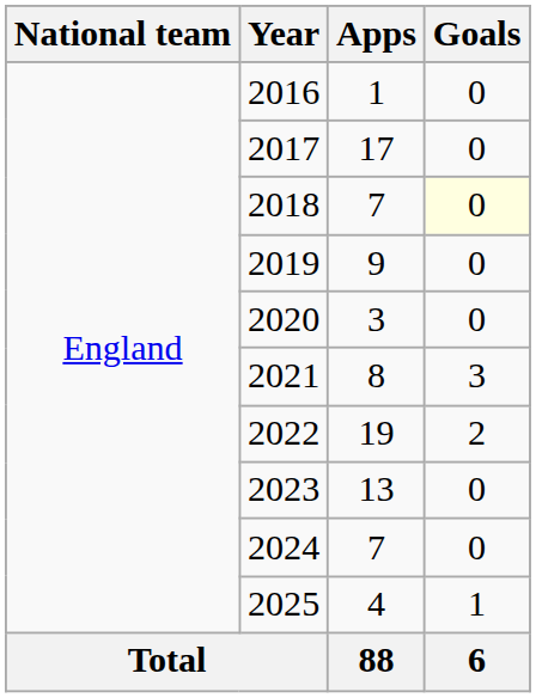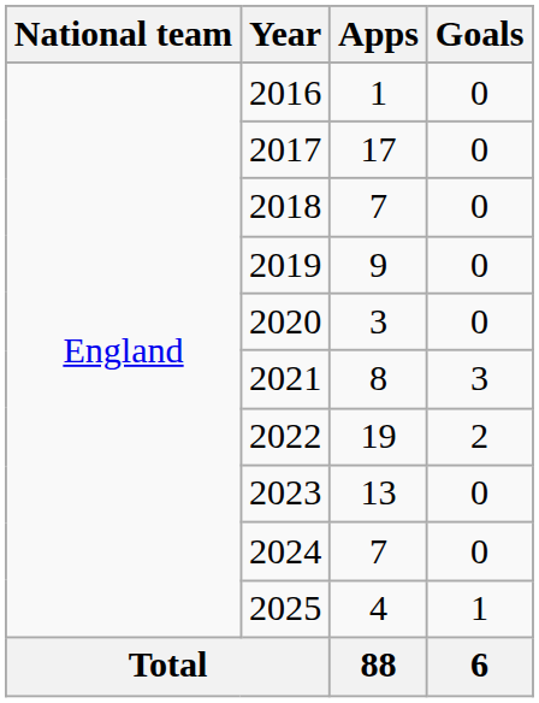2018 | Goals: lightyellow background -> no background
